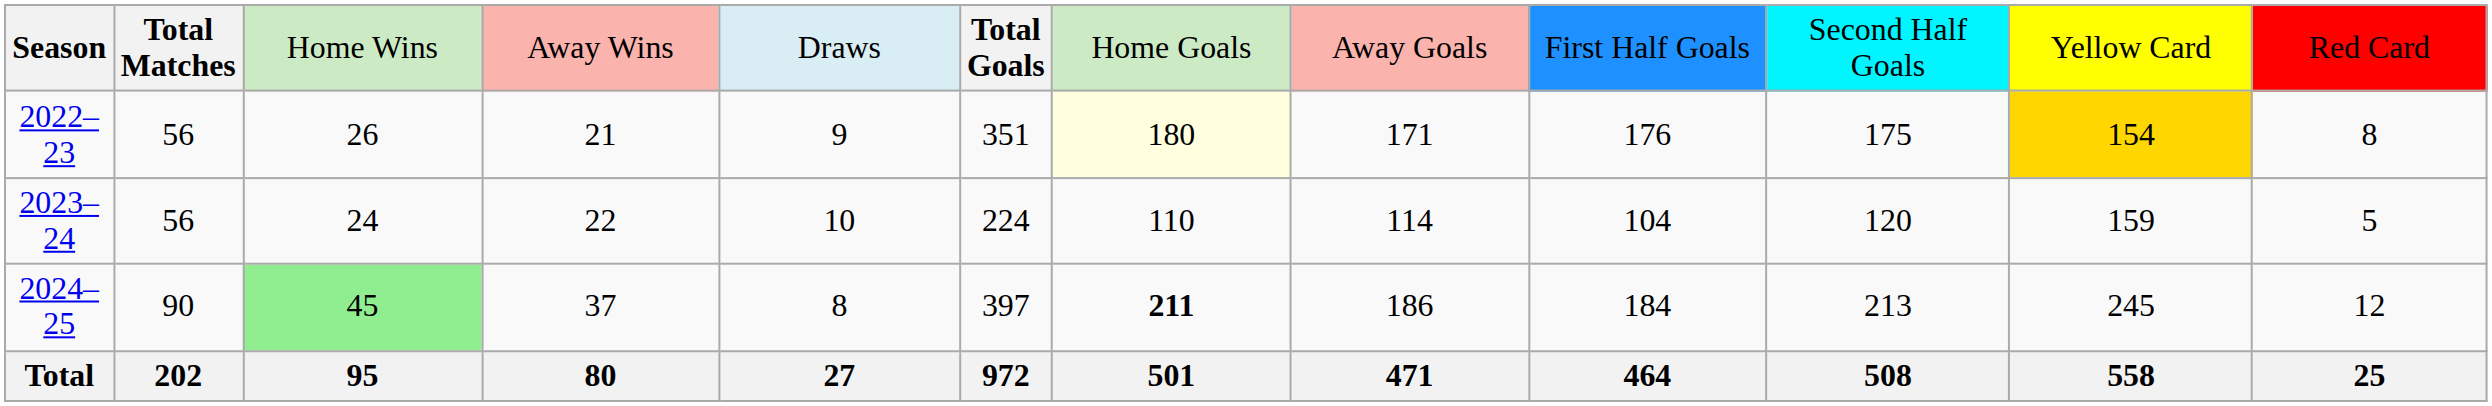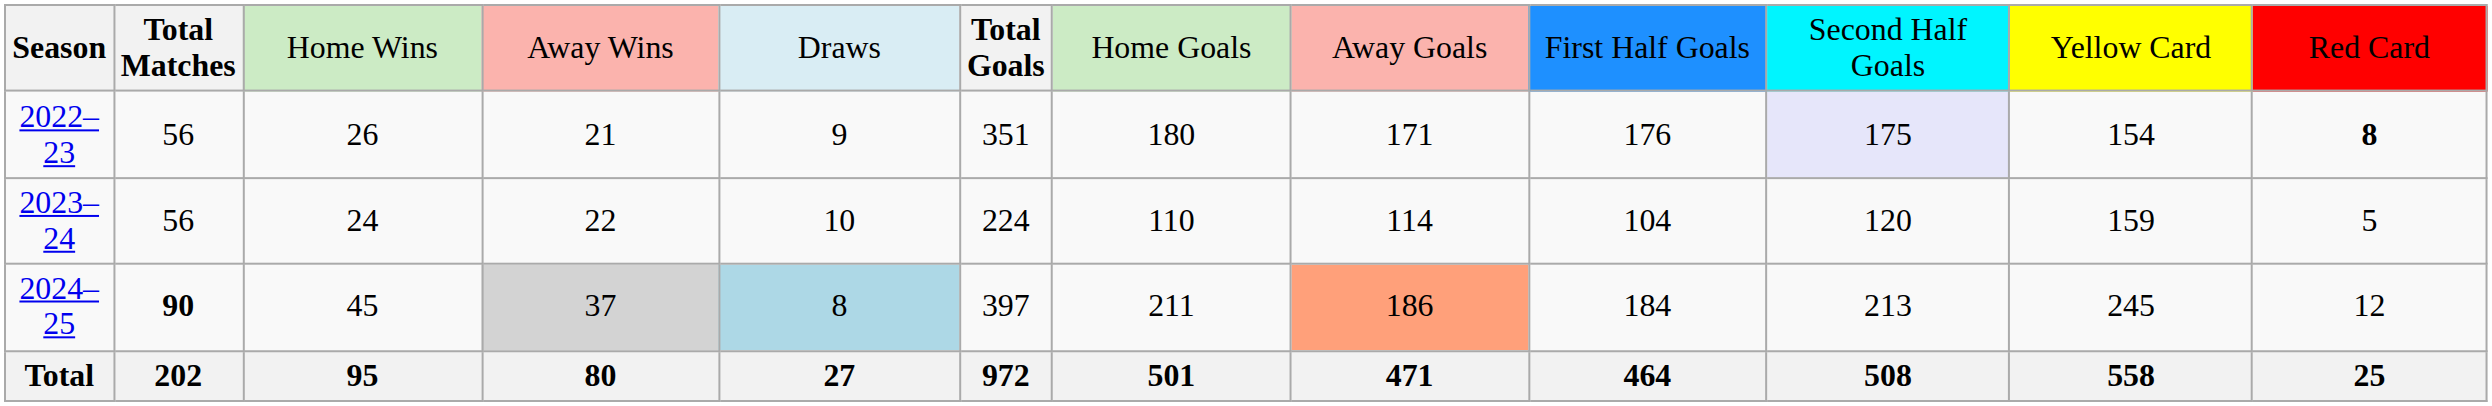2022–23 | column 7: lightyellow background -> no background
2022–23 | column 10: no background -> lavender background
2022–23 | column 11: gold background -> no background
2022–23 | column 12: normal -> bold
2024–25 | column 2: normal -> bold
2024–25 | column 3: lightgreen background -> no background
2024–25 | column 4: no background -> lightgrey background
2024–25 | column 5: no background -> lightblue background
2024–25 | column 7: bold -> normal
2024–25 | column 8: no background -> lightsalmon background
